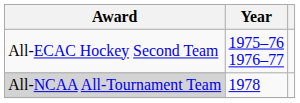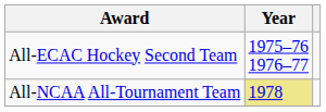row 3 | Award: lightgrey background -> no background
row 3 | Year: no background -> khaki background
